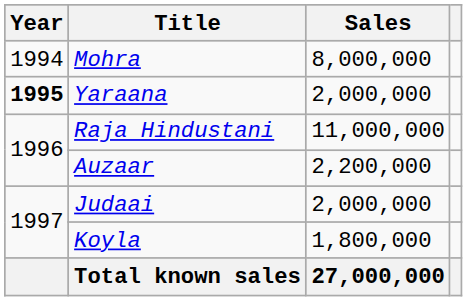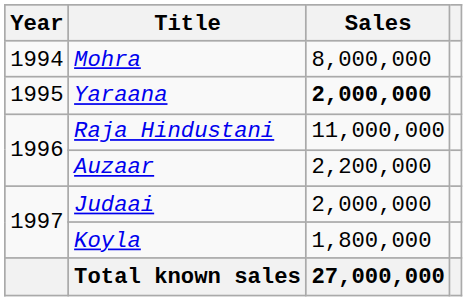Yaraana | Year: bold -> normal
Yaraana | Sales: normal -> bold
